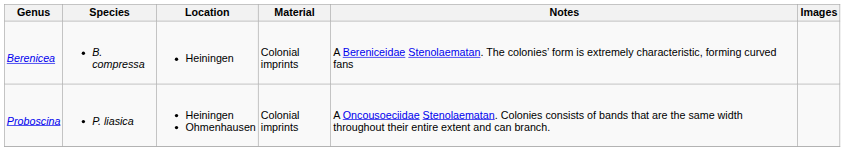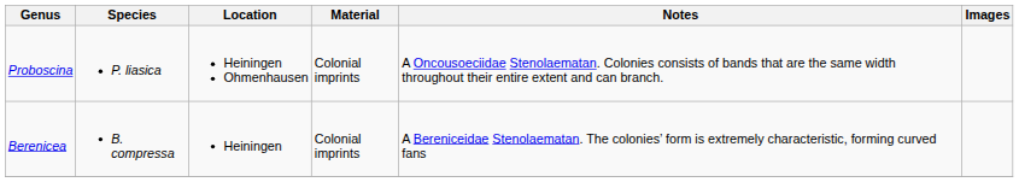rows swapped: Berenicea <-> Proboscina
